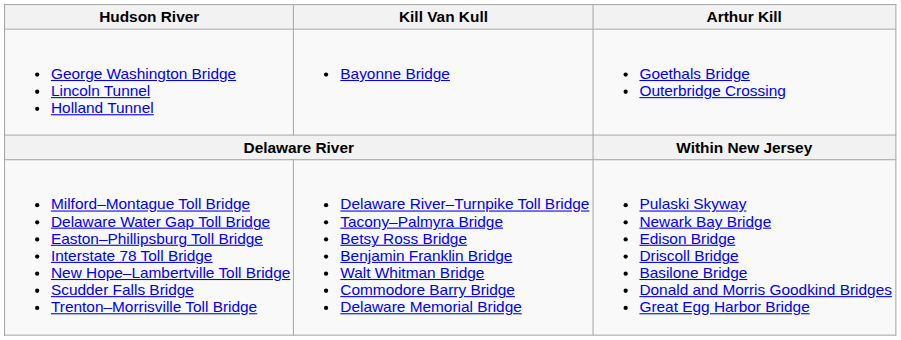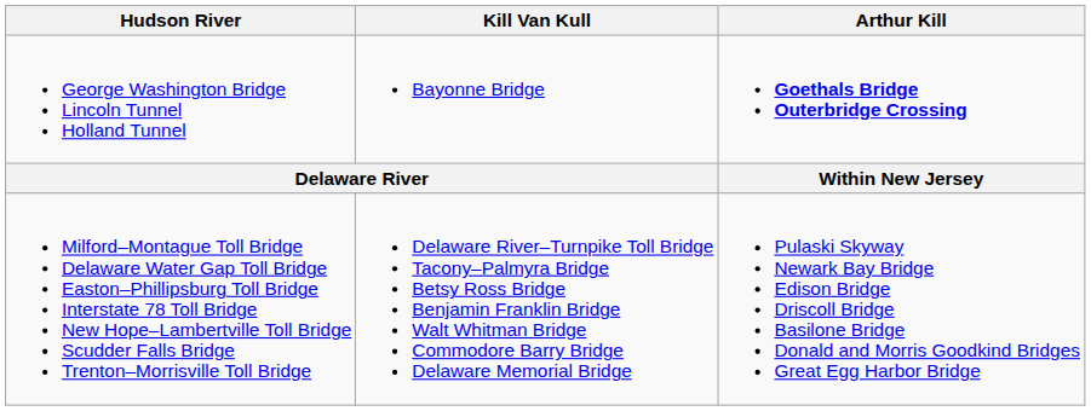George Washington Bridge Lincoln Tunnel Holland Tunnel | Arthur Kill: normal -> bold
